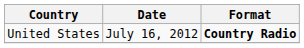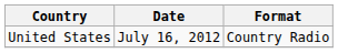United States | Format: bold -> normal
